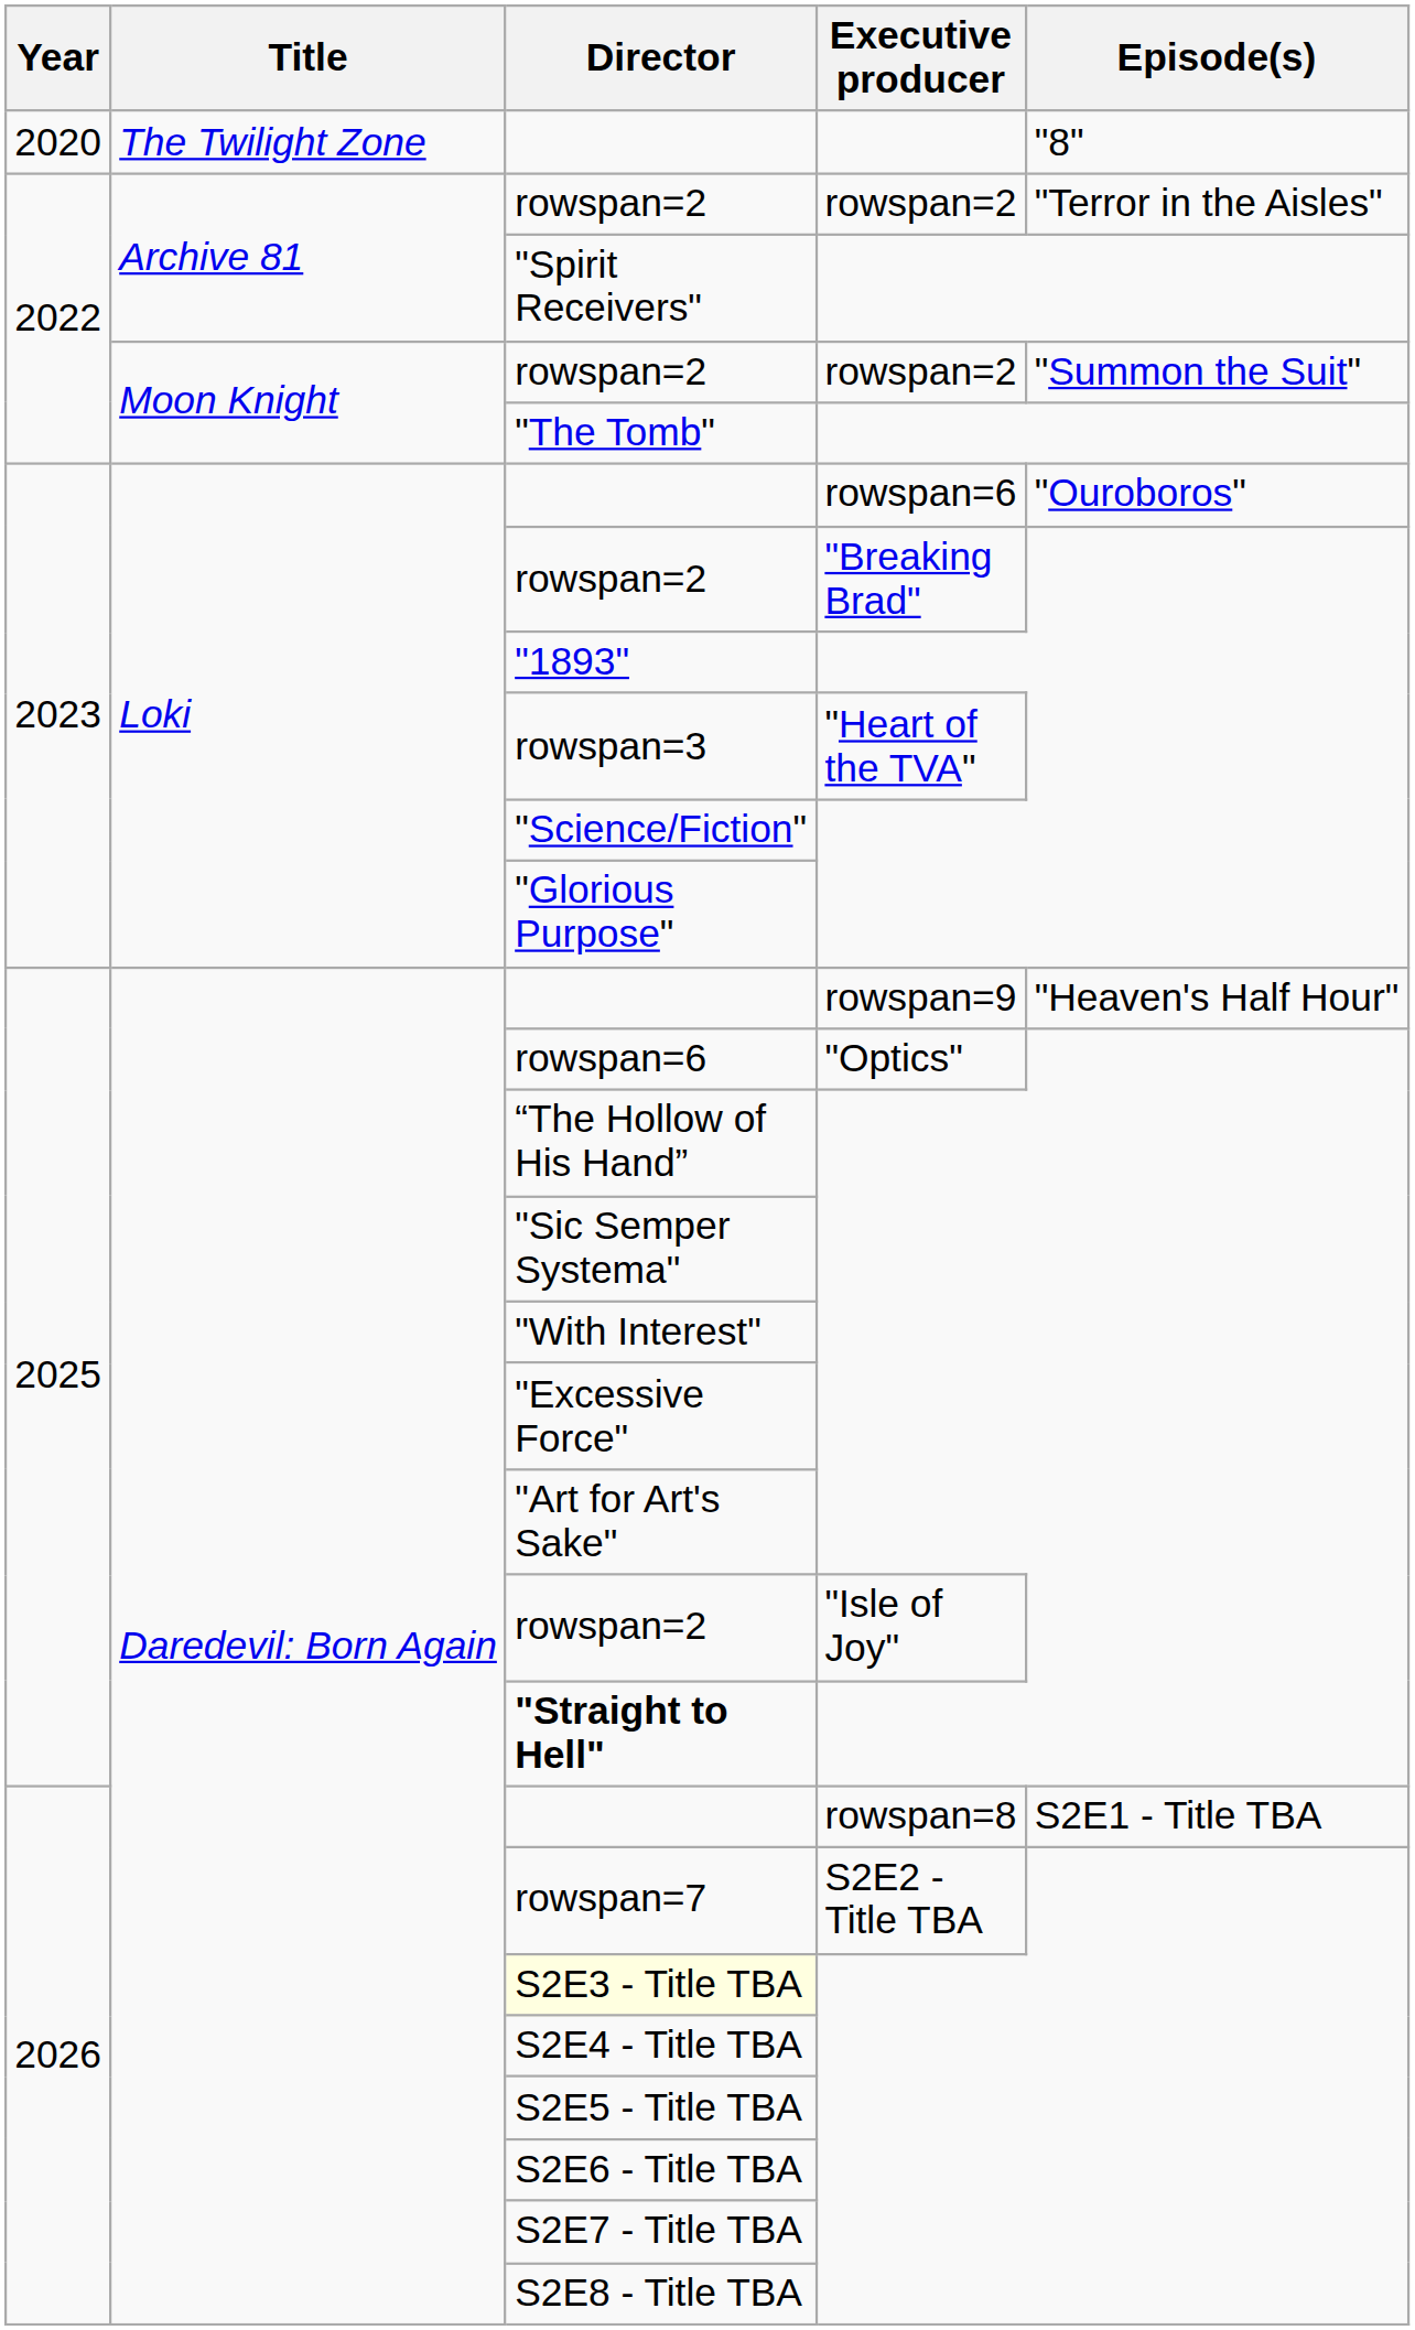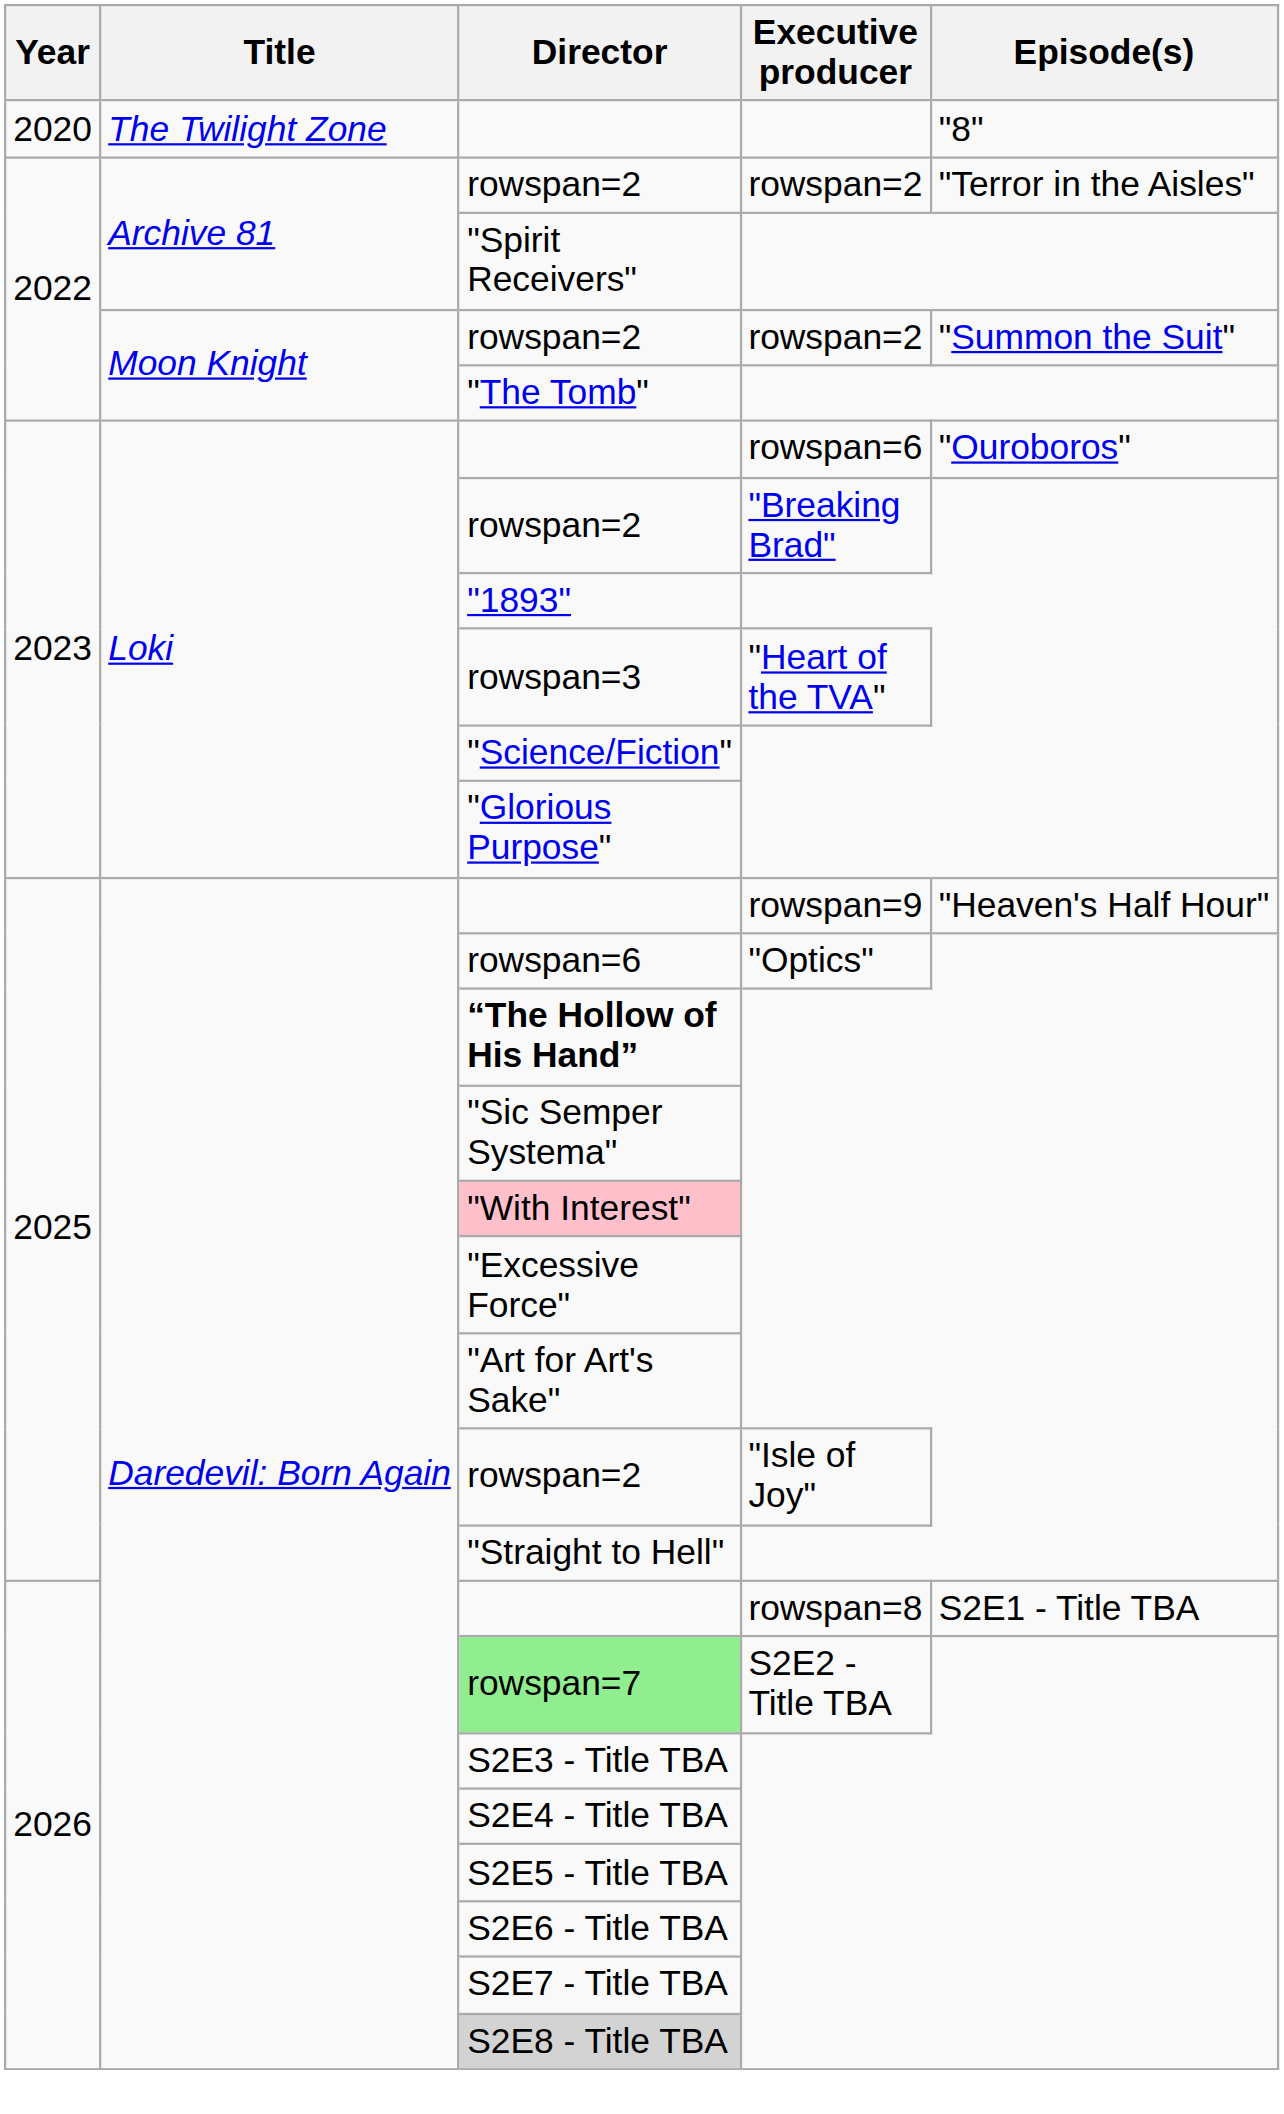“The Hollow of His Hand” | Director: normal -> bold
"With Interest" | Director: no background -> pink background
"Straight to Hell" | Director: bold -> normal
rowspan=7 | Director: no background -> lightgreen background
S2E3 - Title TBA | Director: lightyellow background -> no background
S2E8 - Title TBA | Director: no background -> lightgrey background
